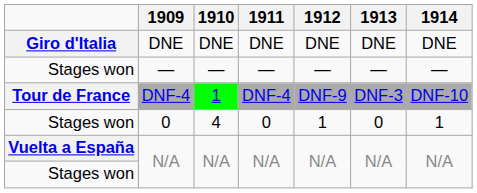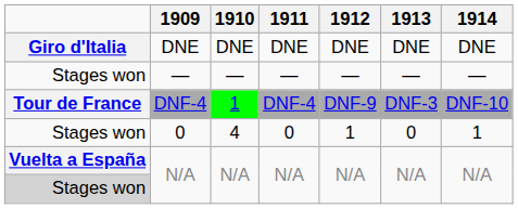Stages won / N/A | column 1: no background -> lightgrey background
